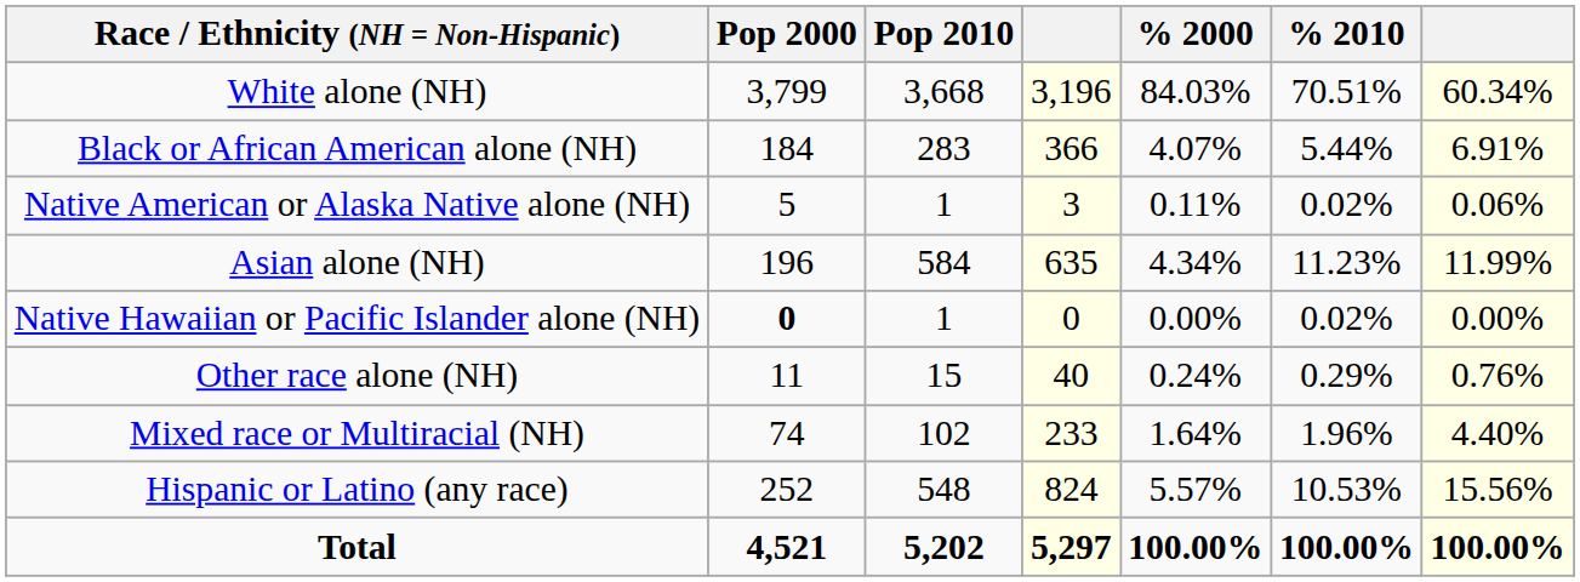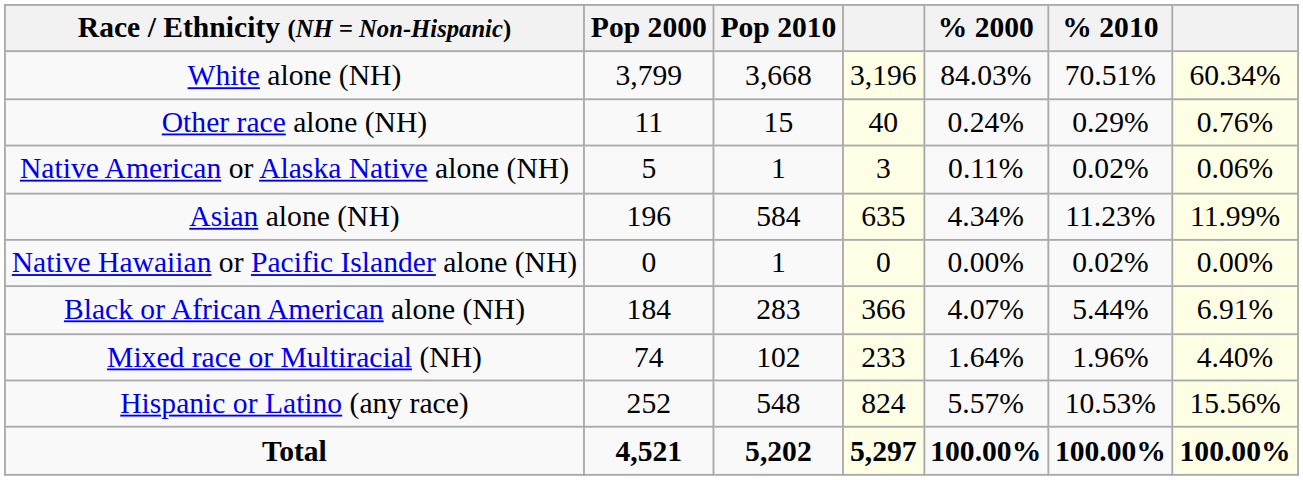rows swapped: Black or African American alone (NH) <-> Other race alone (NH)
Native Hawaiian or Pacific Islander alone (NH) | Pop 2000: bold -> normal
